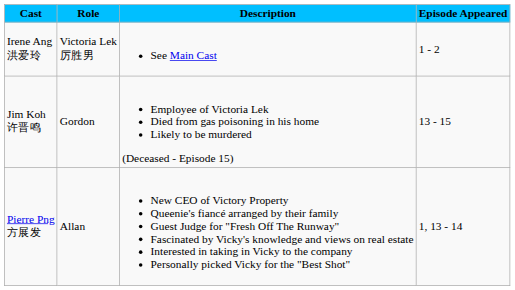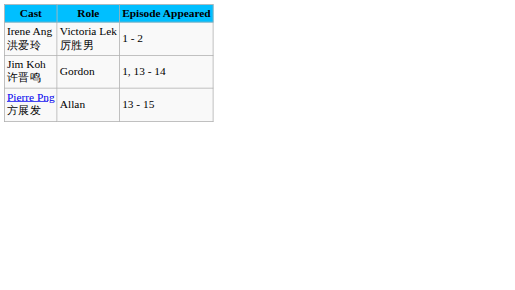- column: Description | See Main Cast | Employee of Victoria Lek Died from gas poisoning in his home Likely to be murdered (Deceased - Episode 15) | New CEO of Victory Property Queenie's fiancé arranged by their family Guest Judge for "Fresh Off The Runway" Fascinated by Vicky's knowledge and views on real estate Interested in taking in Vicky to the company Personally picked Vicky for the "Best Shot"
Jim Koh 许晋鸣 | Episode Appeared: 13 - 15 -> 1, 13 - 14
Pierre Png 方展发 | Episode Appeared: 1, 13 - 14 -> 13 - 15
